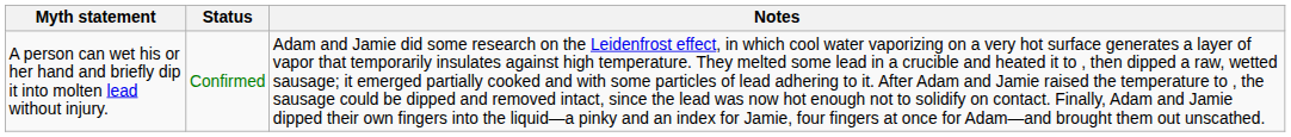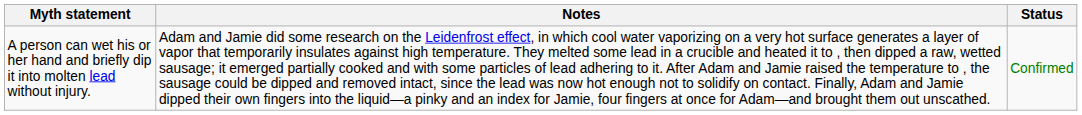columns swapped: Status <-> Notes
